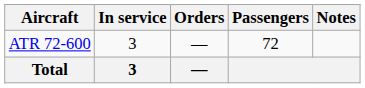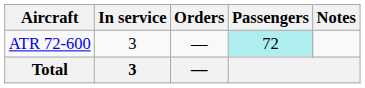ATR 72-600 | Passengers: no background -> paleturquoise background
